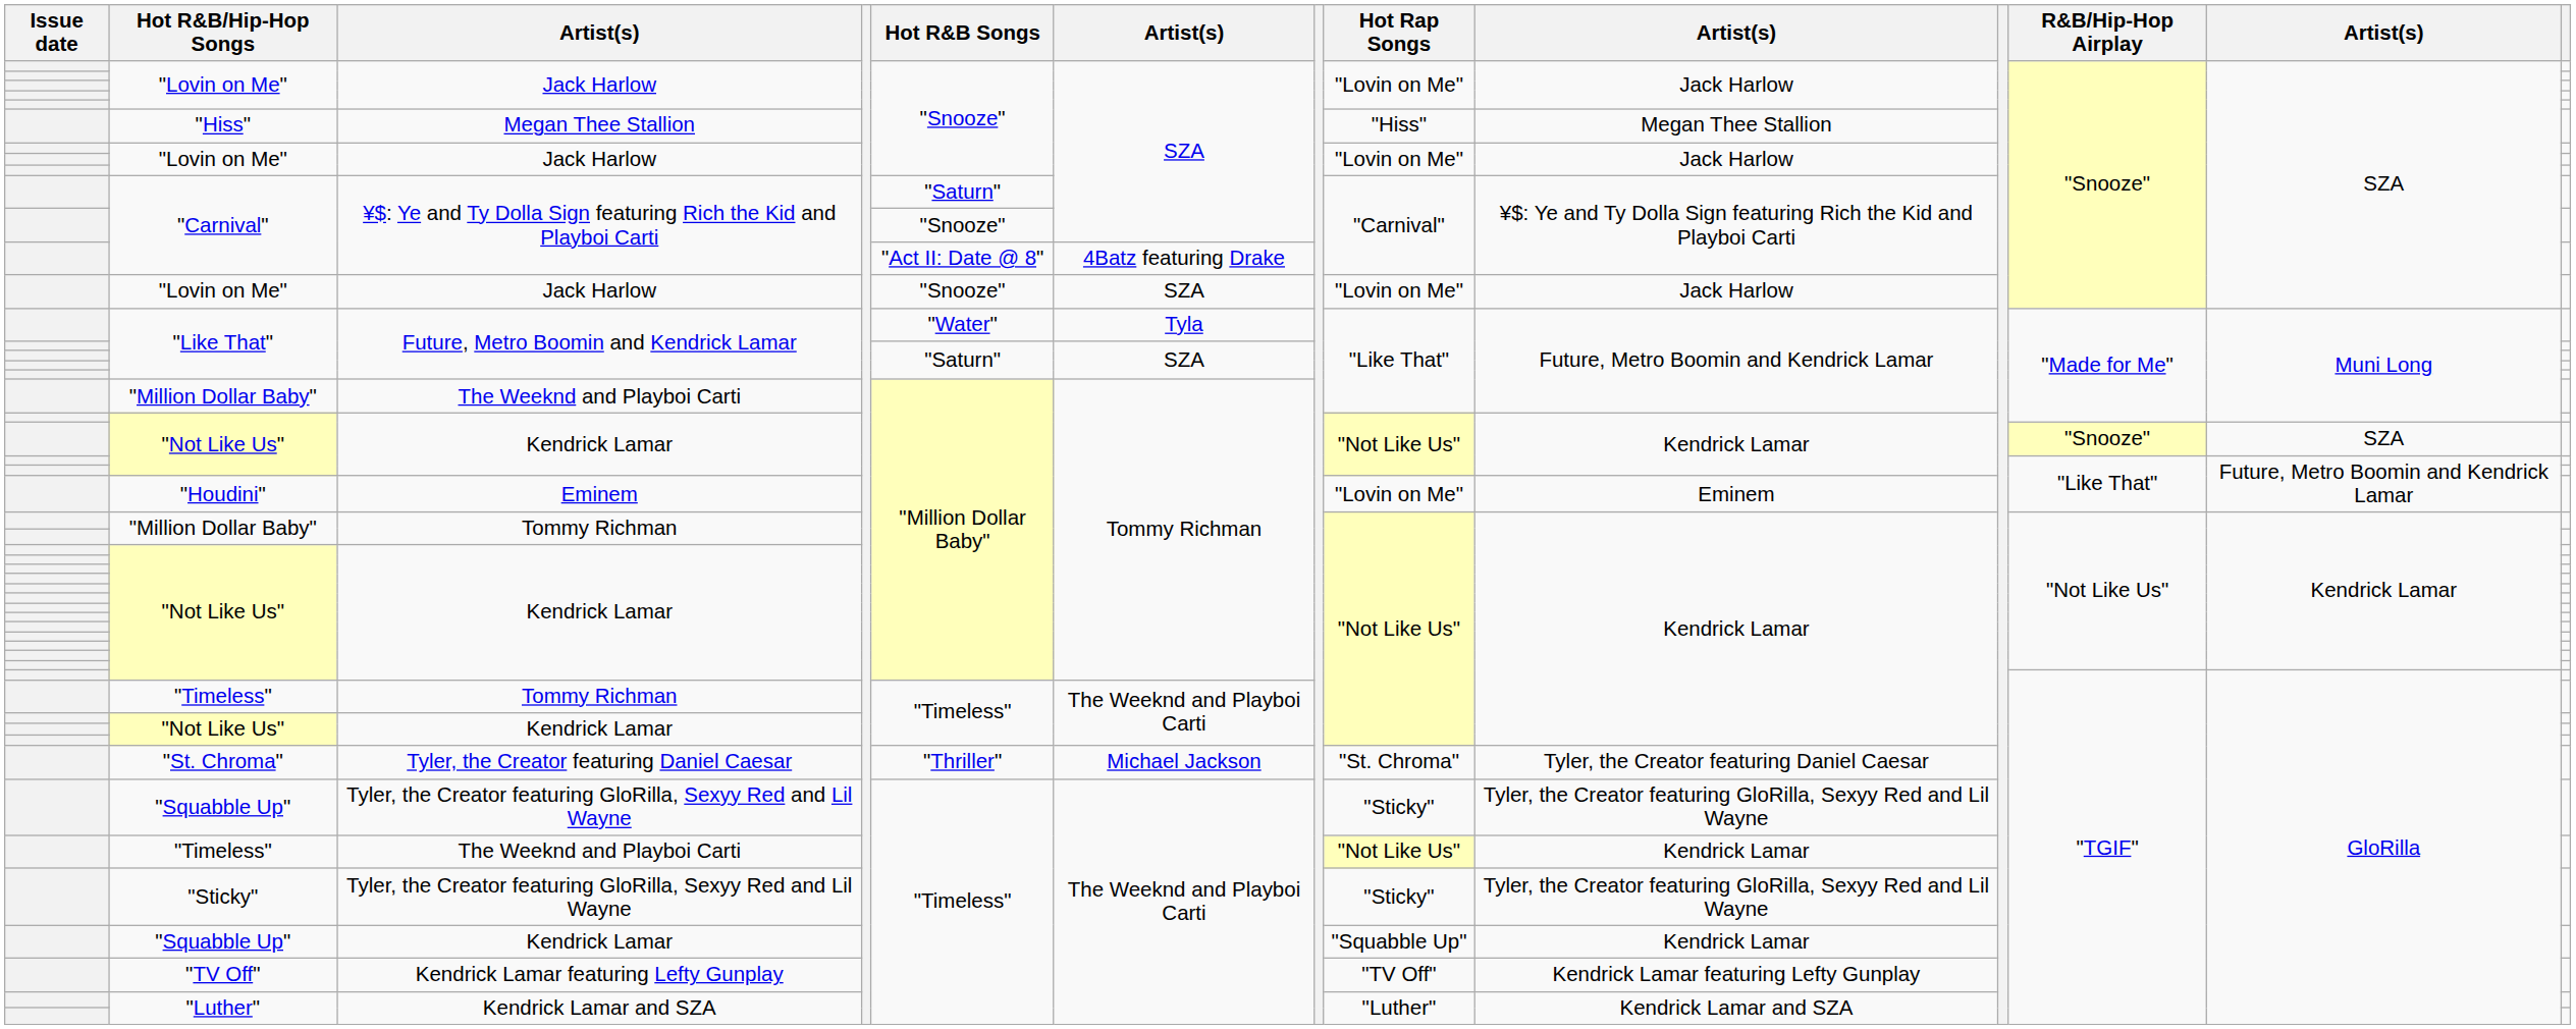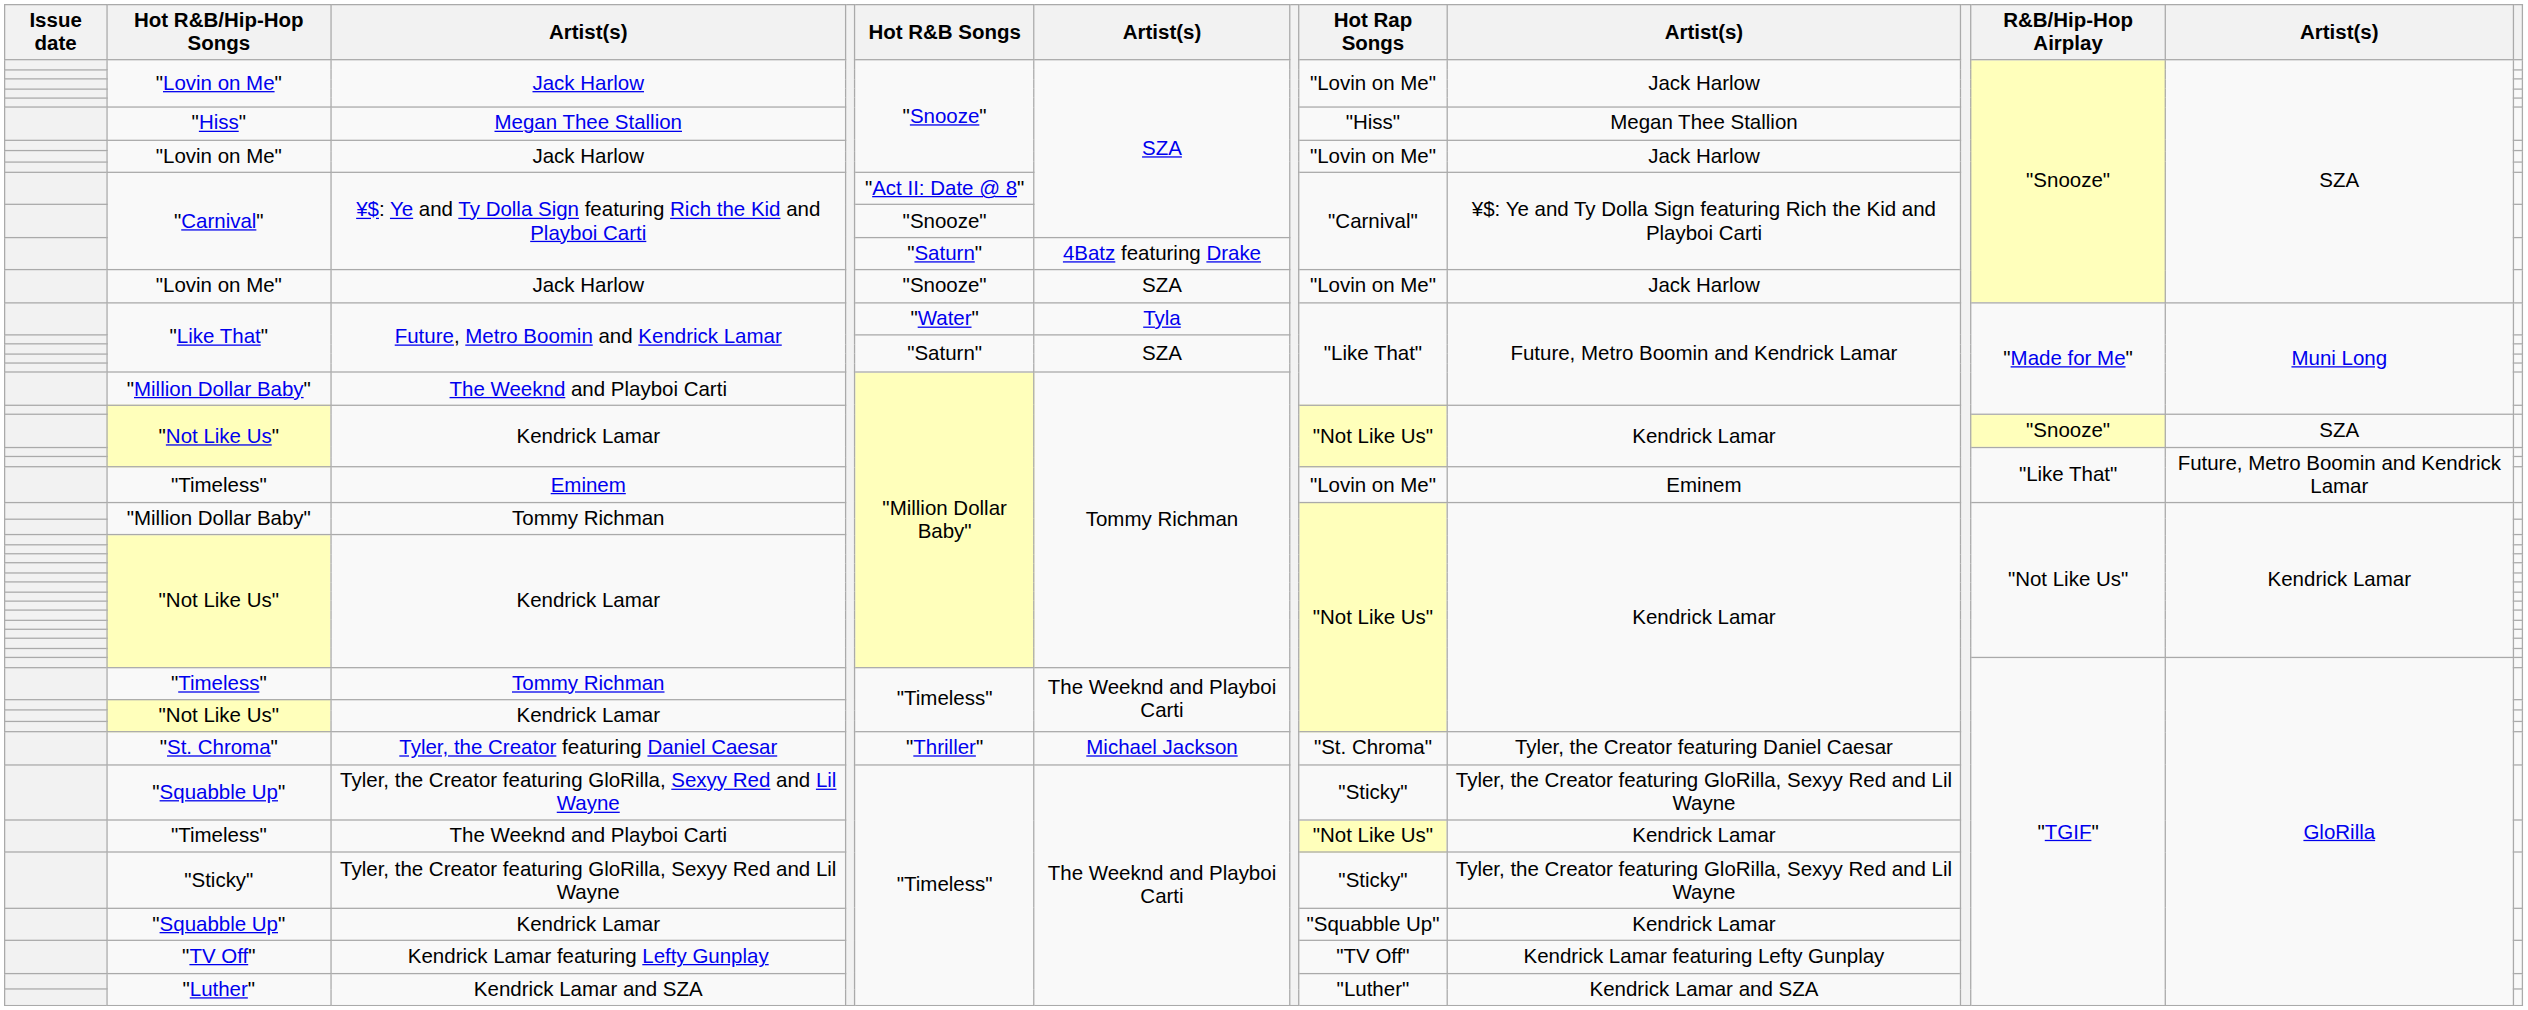row 11 | Hot R&B Songs: "Saturn" -> "Act II: Date @ 8"
row 13 | Hot R&B Songs: "Act II: Date @ 8" -> "Saturn"
row 25 | Hot R&B/Hip-Hop Songs: "Houdini" -> "Timeless"
